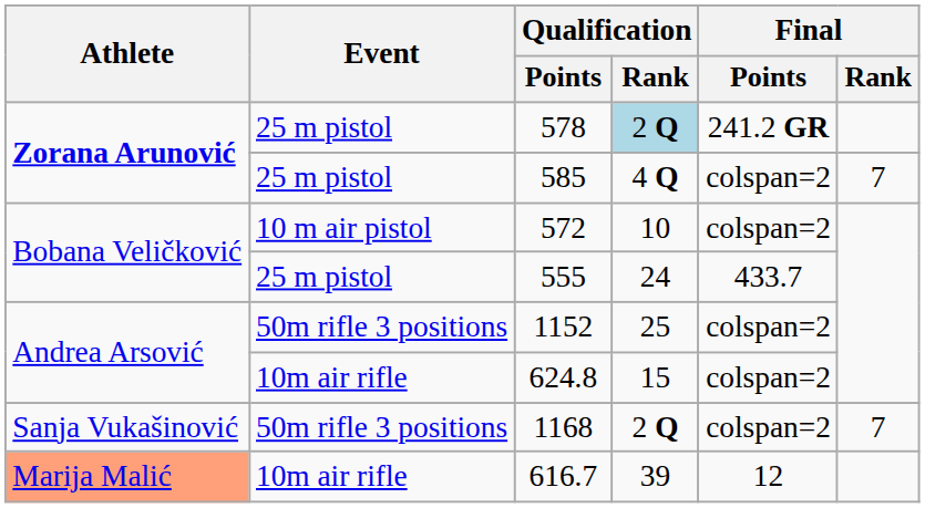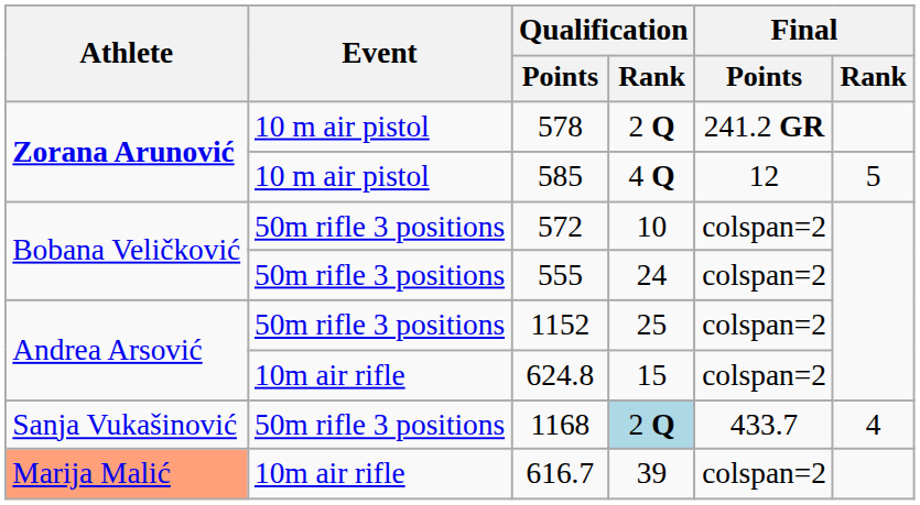578 | Event: 25 m pistol -> 10 m air pistol
578 | Qualification / Rank: lightblue background -> no background
585 | Event: 25 m pistol -> 10 m air pistol
585 | Final / Points: colspan=2 -> 12
585 | Final / Rank: 7 -> 5
572 | Event: 10 m air pistol -> 50m rifle 3 positions
555 | Event: 25 m pistol -> 50m rifle 3 positions
555 | Final / Points: 433.7 -> colspan=2
1168 | Qualification / Rank: no background -> lightblue background
1168 | Final / Points: colspan=2 -> 433.7
1168 | Final / Rank: 7 -> 4
616.7 | Final / Points: 12 -> colspan=2
